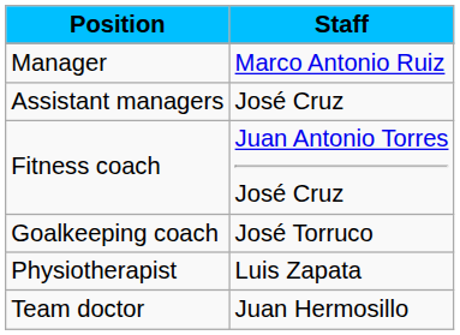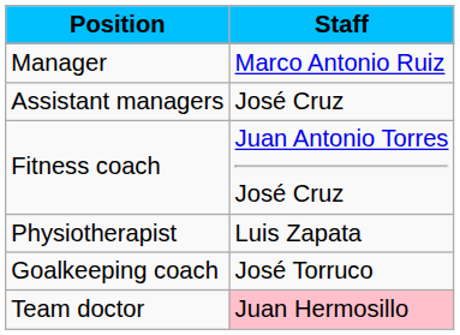rows swapped: Goalkeeping coach <-> Physiotherapist
Team doctor | Staff: no background -> pink background
